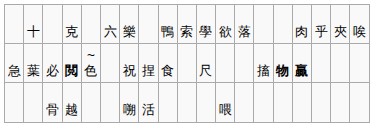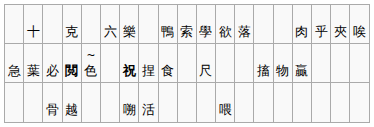急 | column 7: normal -> bold
急 | column 15: bold -> normal
急 | column 16: bold -> normal
